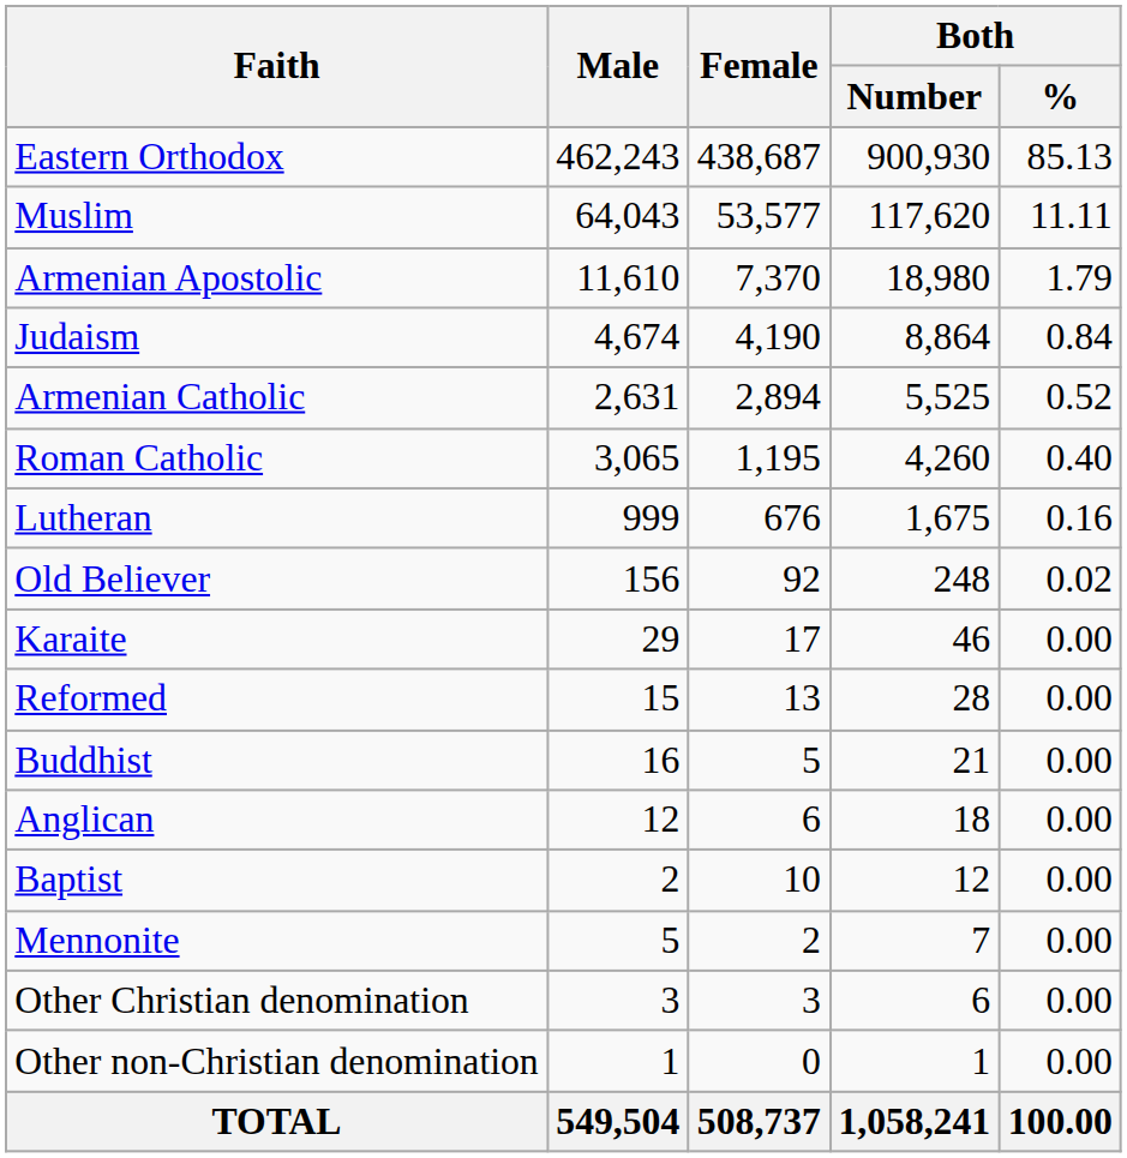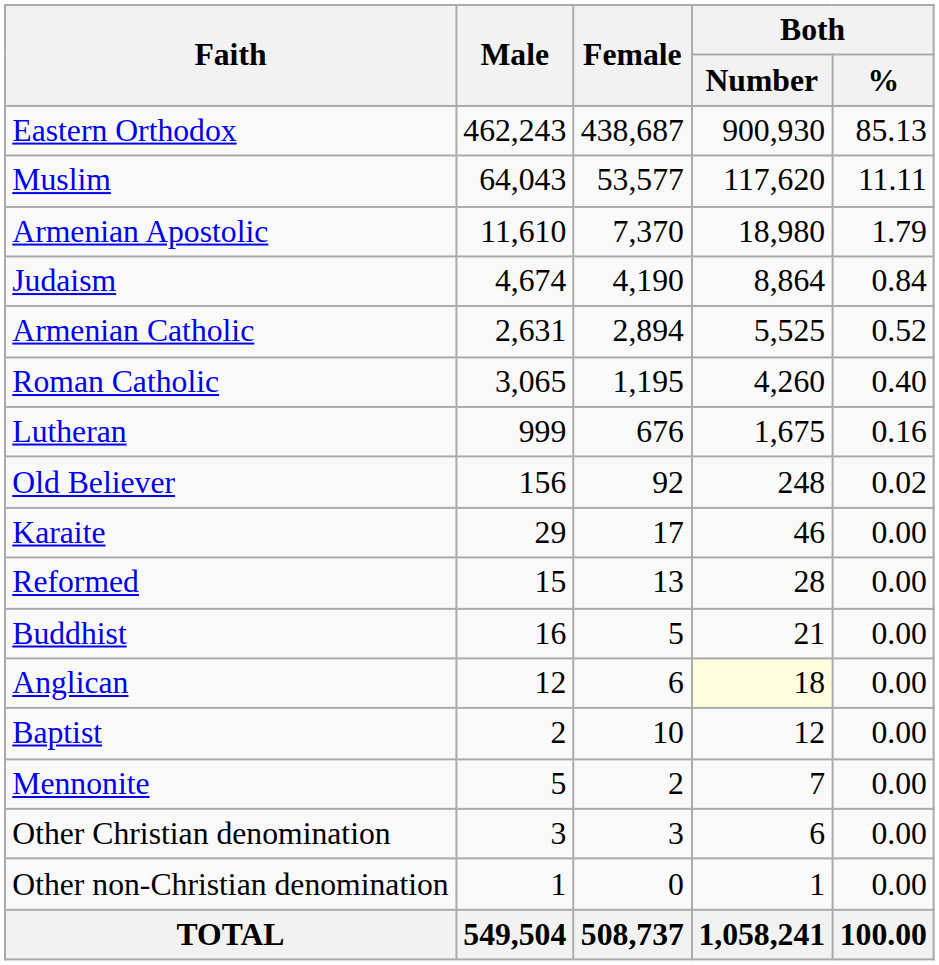Anglican | Both / Number: no background -> lightyellow background
